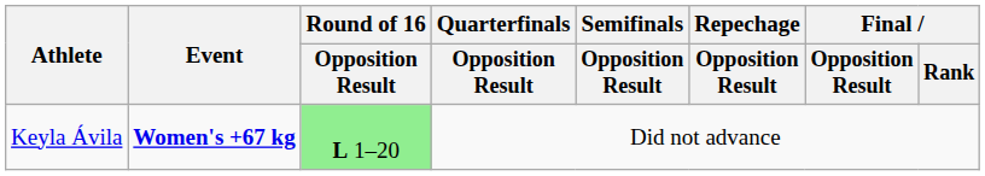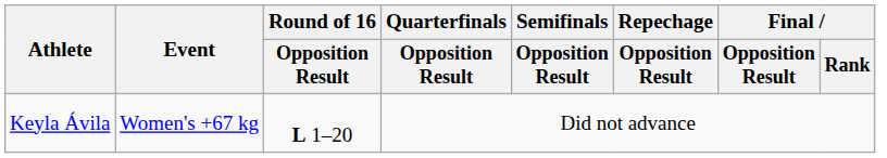Keyla Ávila | Event: bold -> normal
Keyla Ávila | Round of 16 / Opposition Result: lightgreen background -> no background
